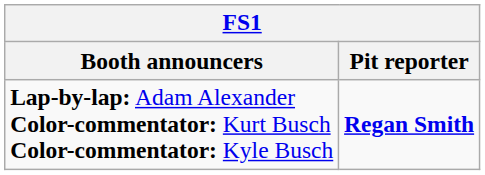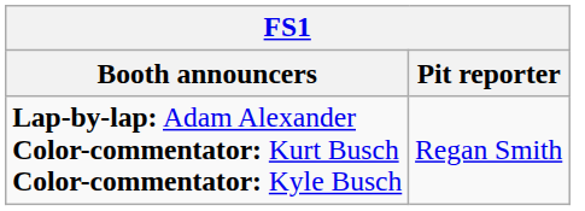row 3 | Pit reporter: bold -> normal
